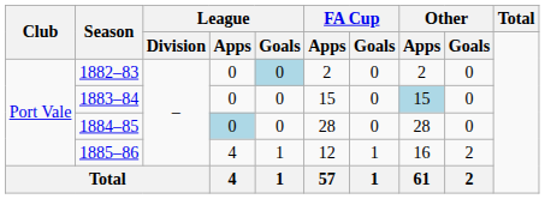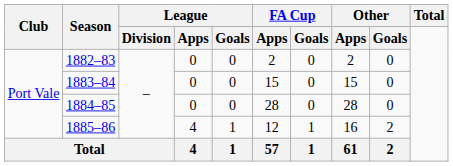1882–83 | League / Goals: lightblue background -> no background
1883–84 | Other / Apps: lightblue background -> no background
1884–85 | League / Apps: lightblue background -> no background
